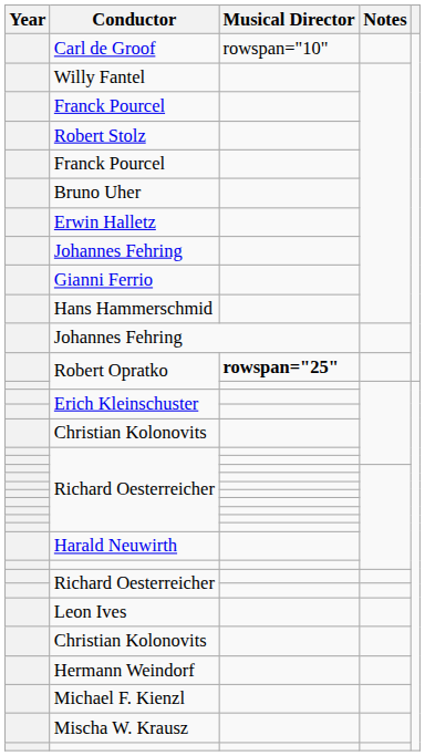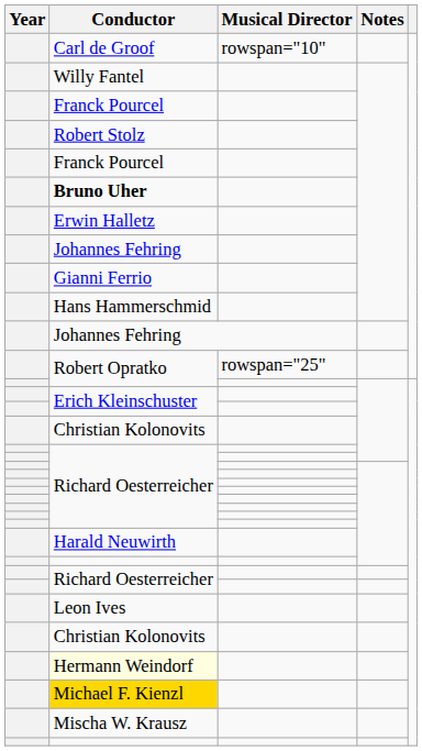Bruno Uher | Conductor: normal -> bold
Robert Opratko / rowspan="25" | Musical Director: bold -> normal
Hermann Weindorf | Conductor: no background -> lightyellow background
Michael F. Kienzl | Conductor: no background -> gold background
